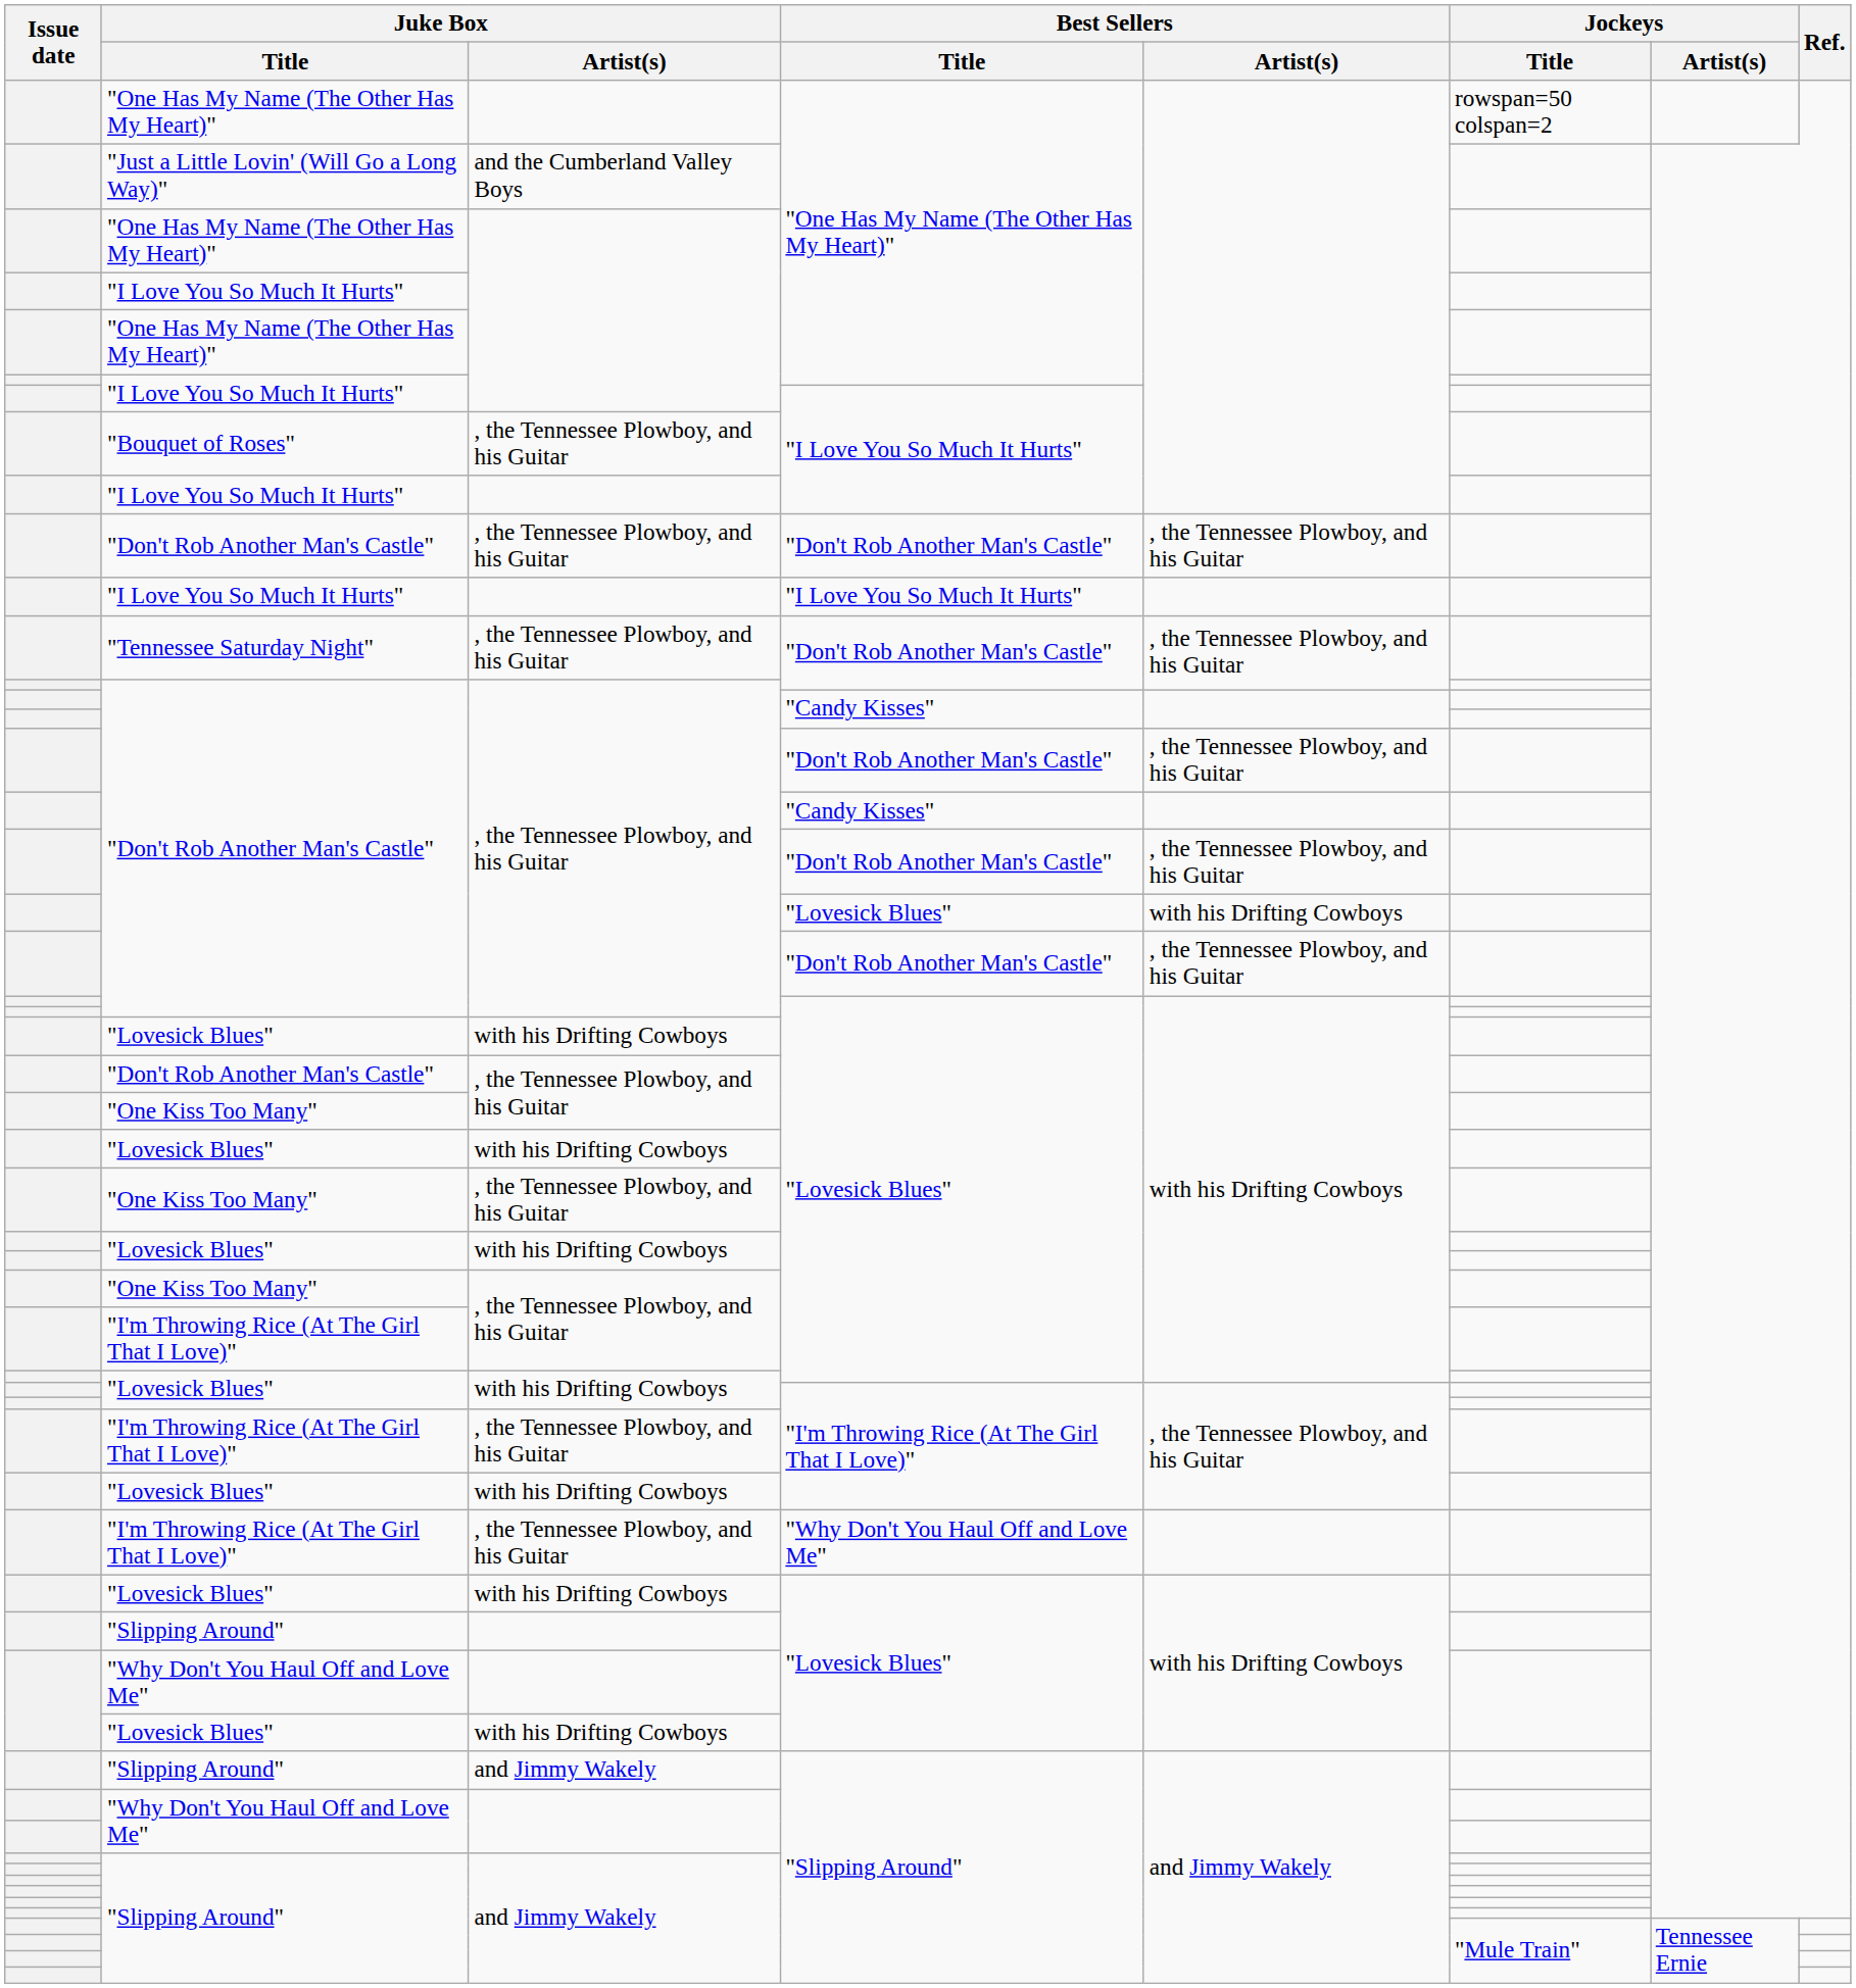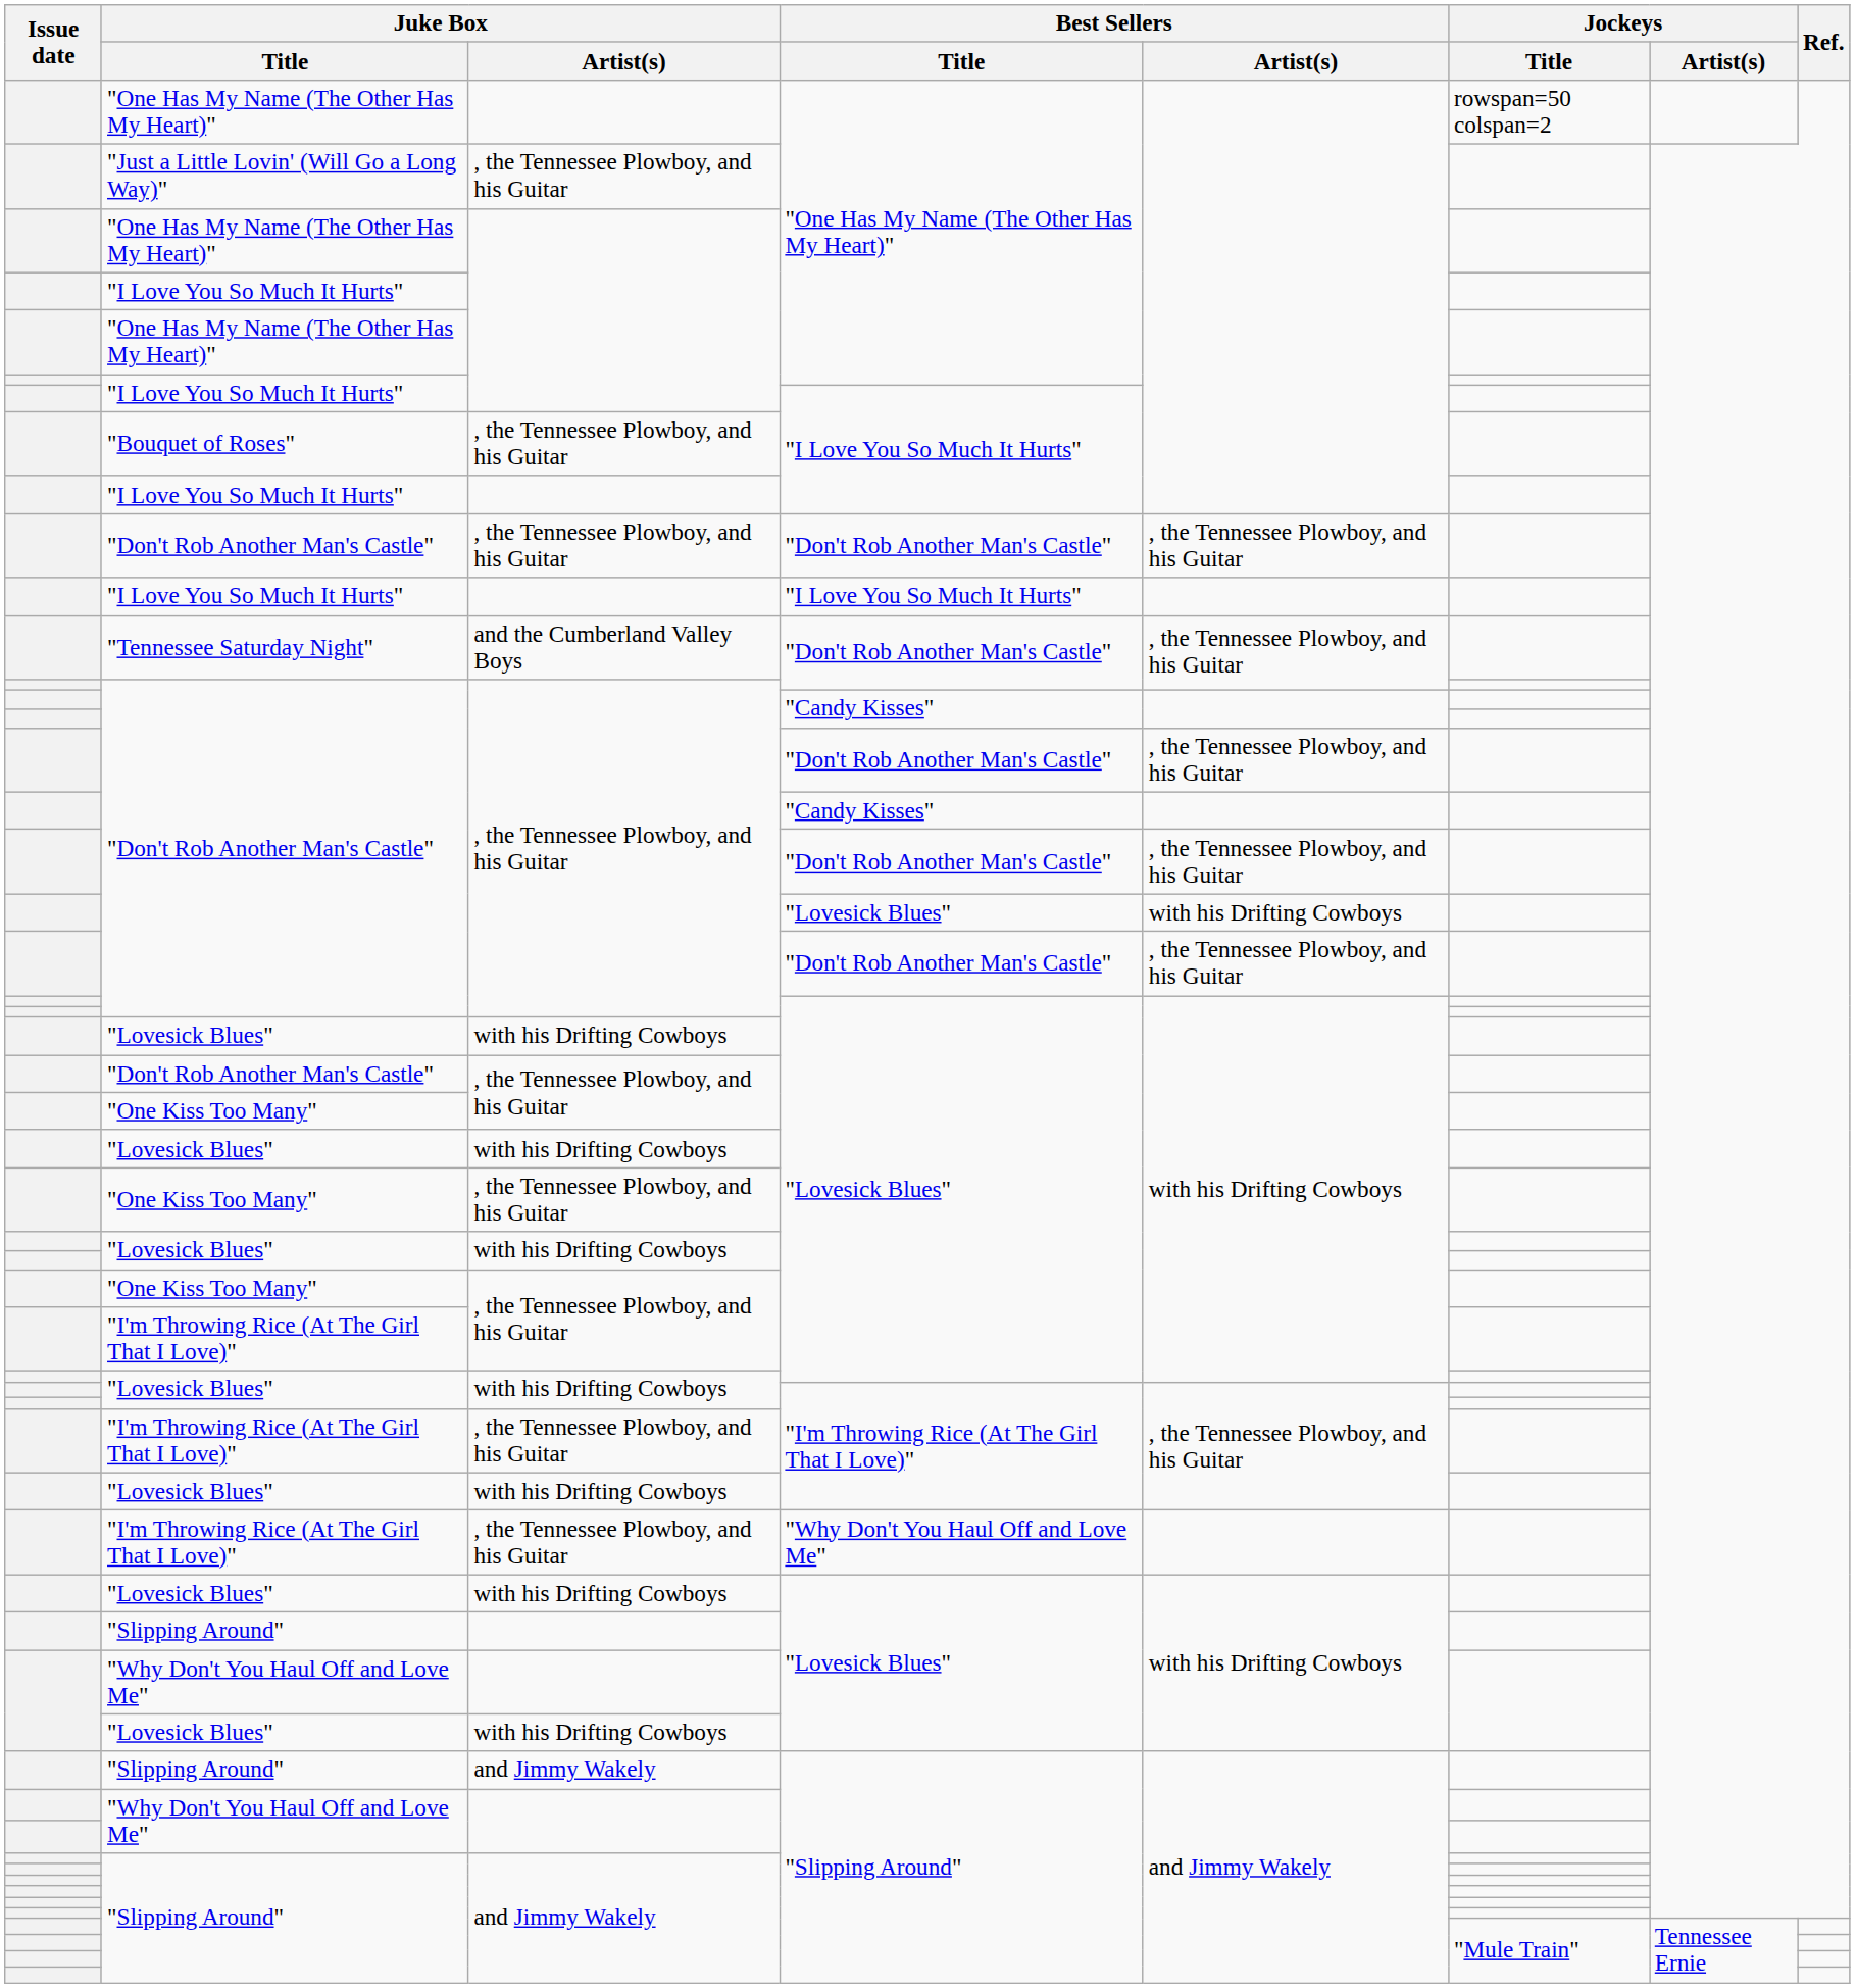"Just a Little Lovin' (Will Go a Long Way)" | Juke Box / Artist(s): and the Cumberland Valley Boys -> , the Tennessee Plowboy, and his Guitar
"Tennessee Saturday Night" | Juke Box / Artist(s): , the Tennessee Plowboy, and his Guitar -> and the Cumberland Valley Boys
